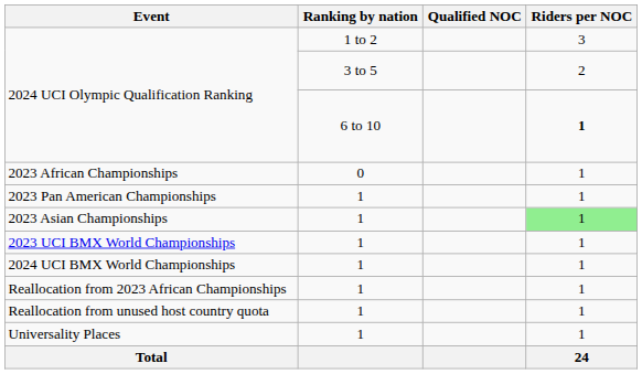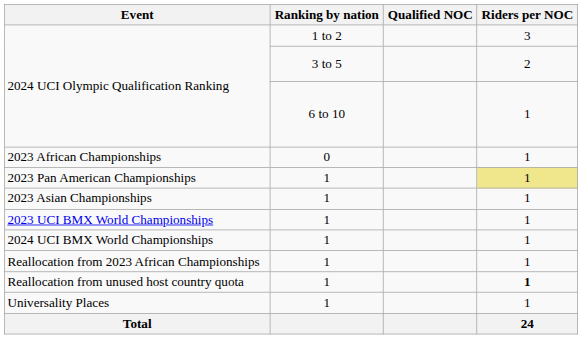2024 UCI Olympic Qualification Ranking / 6 to 10 | Riders per NOC: bold -> normal
2023 Pan American Championships | Riders per NOC: no background -> khaki background
2023 Asian Championships | Riders per NOC: lightgreen background -> no background
Reallocation from unused host country quota | Riders per NOC: normal -> bold
